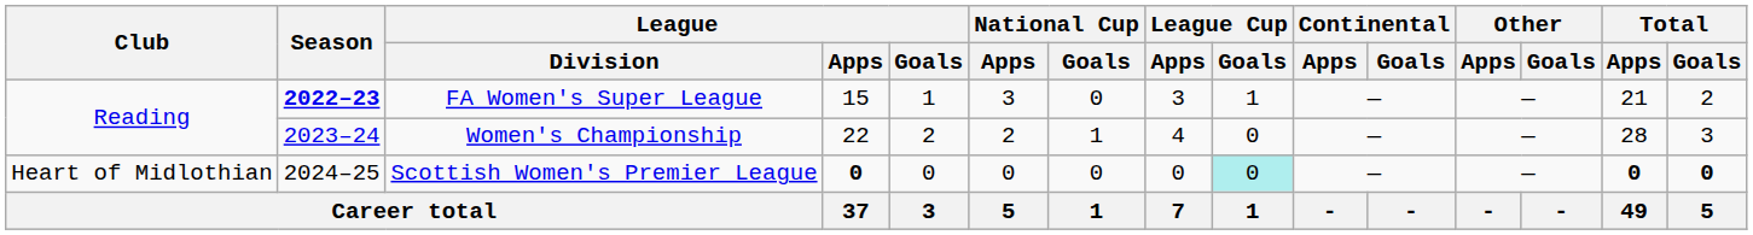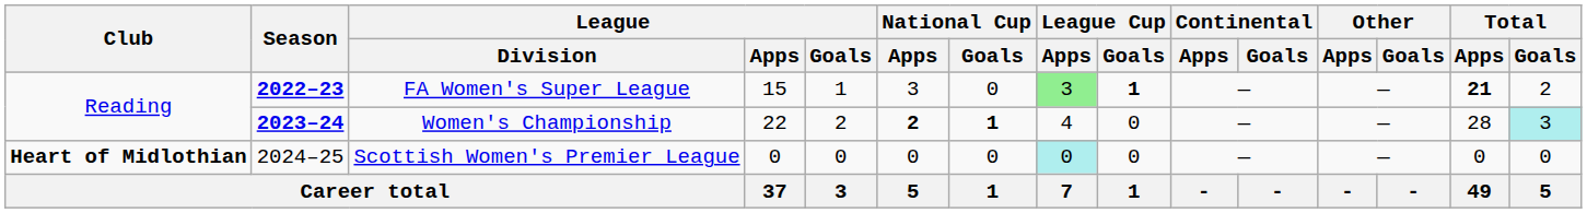FA Women's Super League | League Cup / Apps: no background -> lightgreen background
FA Women's Super League | League Cup / Goals: normal -> bold
FA Women's Super League | Total / Apps: normal -> bold
Women's Championship | Season: normal -> bold
Women's Championship | National Cup / Apps: normal -> bold
Women's Championship | National Cup / Goals: normal -> bold
Women's Championship | Total / Goals: no background -> paleturquoise background
Scottish Women's Premier League | Club: normal -> bold
Scottish Women's Premier League | League / Apps: bold -> normal
Scottish Women's Premier League | League Cup / Apps: no background -> paleturquoise background
Scottish Women's Premier League | League Cup / Goals: paleturquoise background -> no background
Scottish Women's Premier League | Total / Apps: bold -> normal
Scottish Women's Premier League | Total / Goals: bold -> normal
